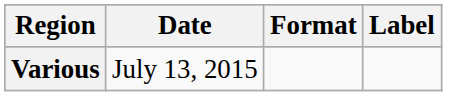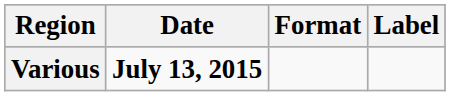Various | Date: normal -> bold
